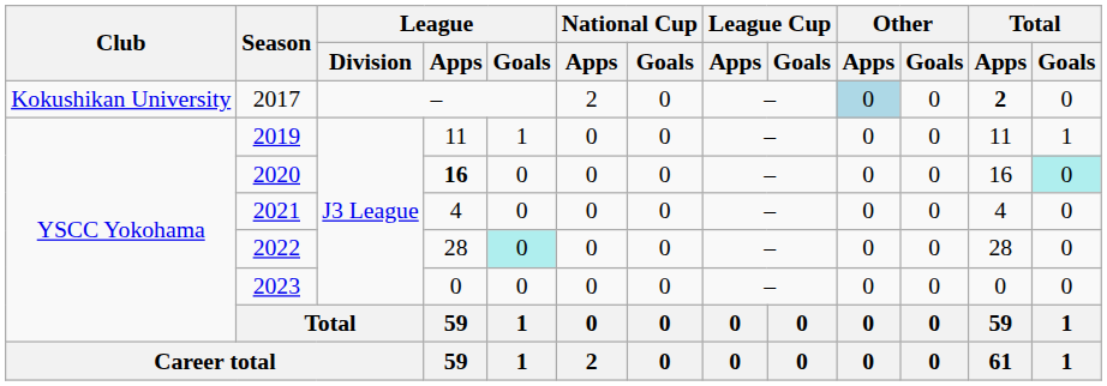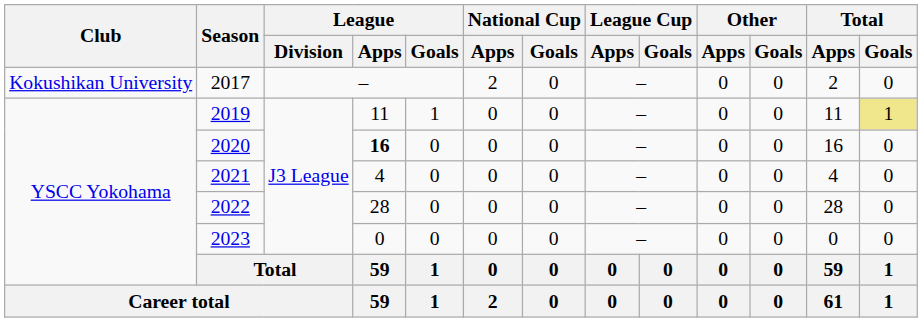2017 | Other / Apps: lightblue background -> no background
2017 | Total / Apps: bold -> normal
2019 | Total / Goals: no background -> khaki background
2020 | Total / Goals: paleturquoise background -> no background
2022 | League / Goals: paleturquoise background -> no background
